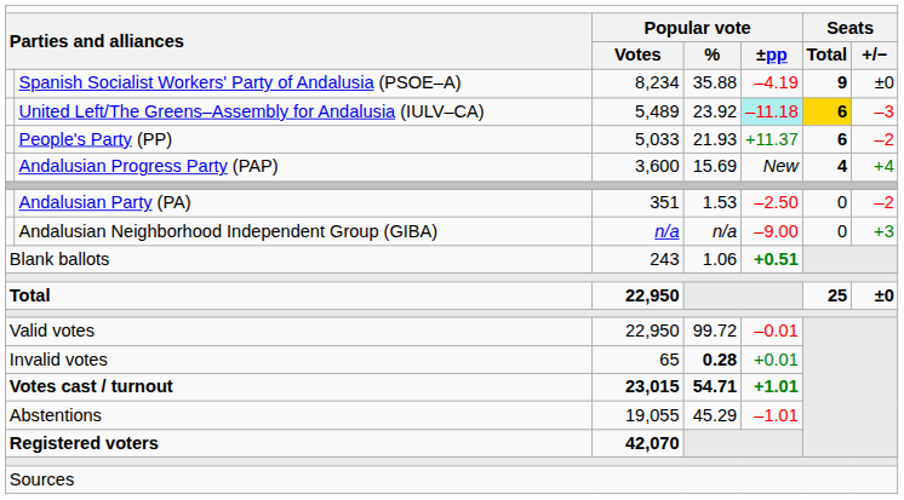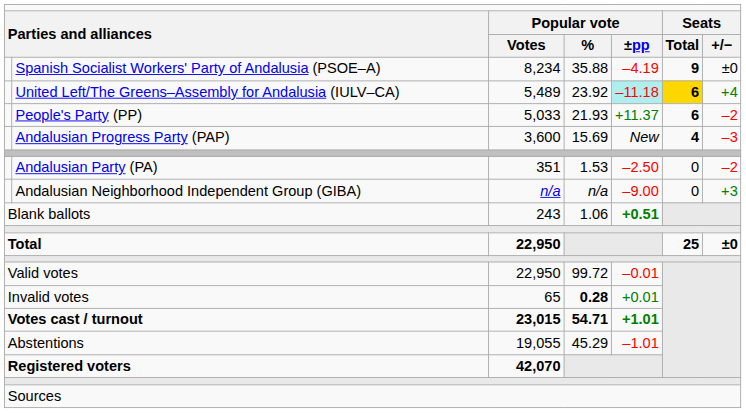United Left/The Greens–Assembly for Andalusia (IULV–CA) | column 7: –3 -> +4
Andalusian Progress Party (PAP) | column 7: +4 -> –3
